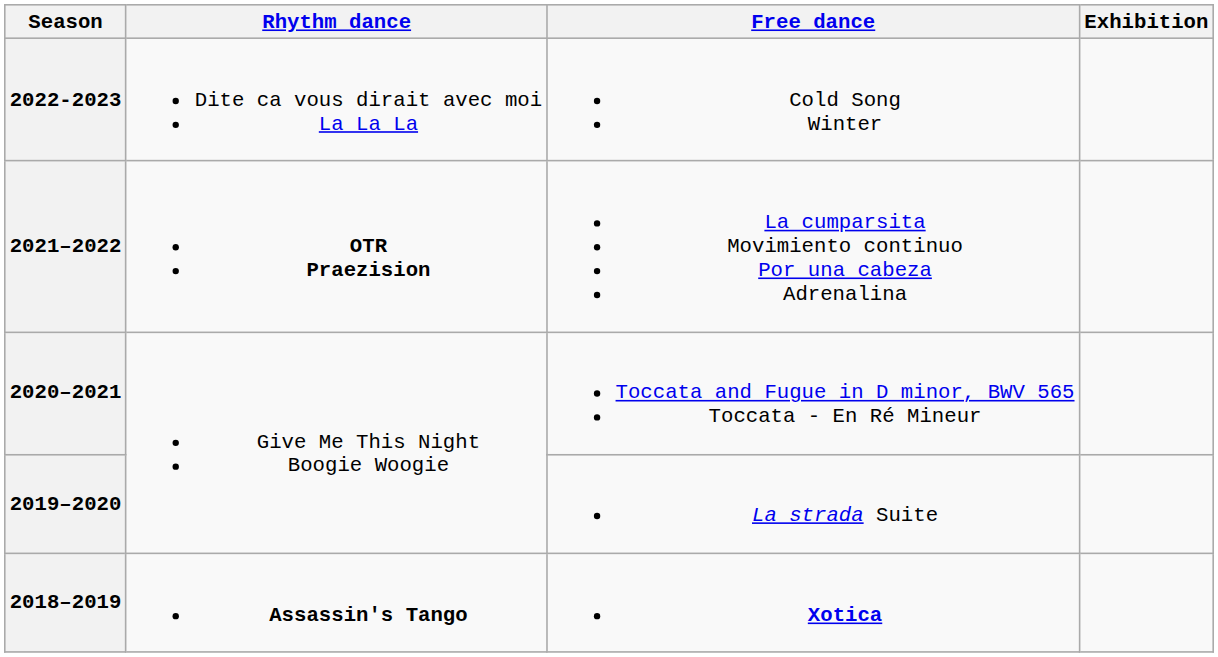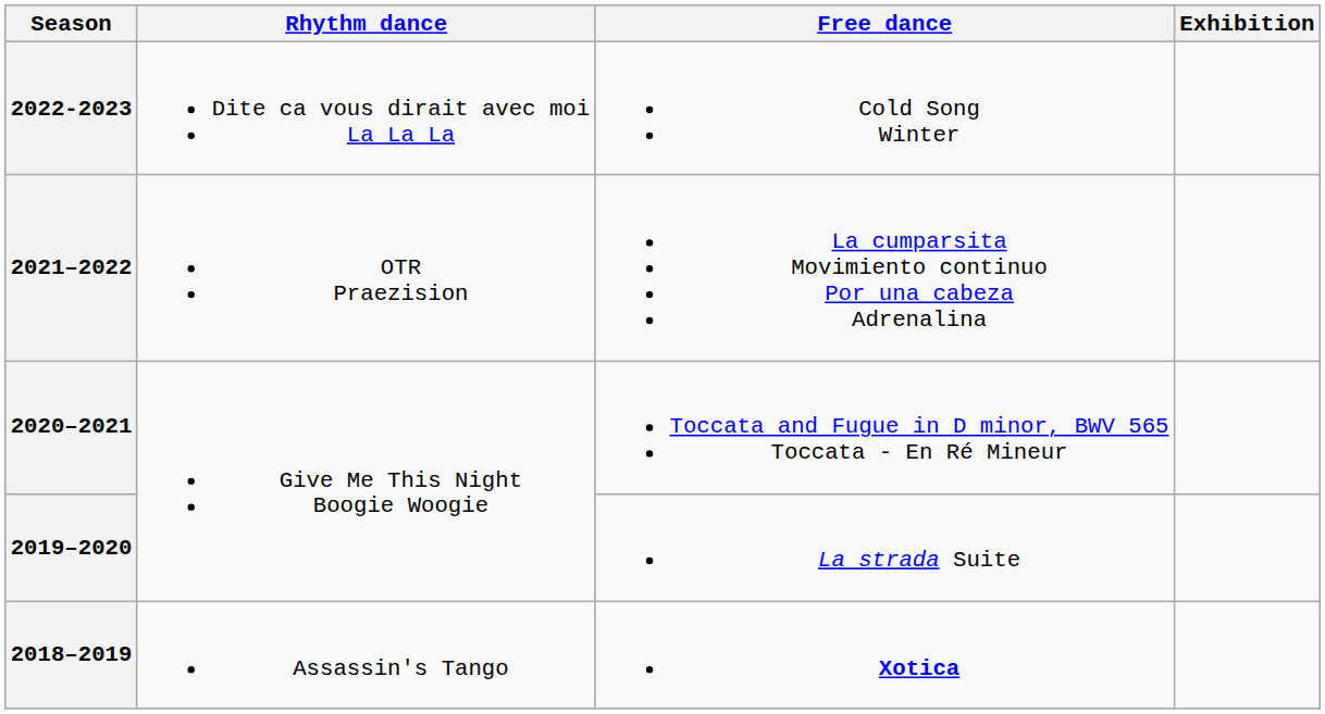2021–2022 | Rhythm dance: bold -> normal
2018–2019 | Rhythm dance: bold -> normal
